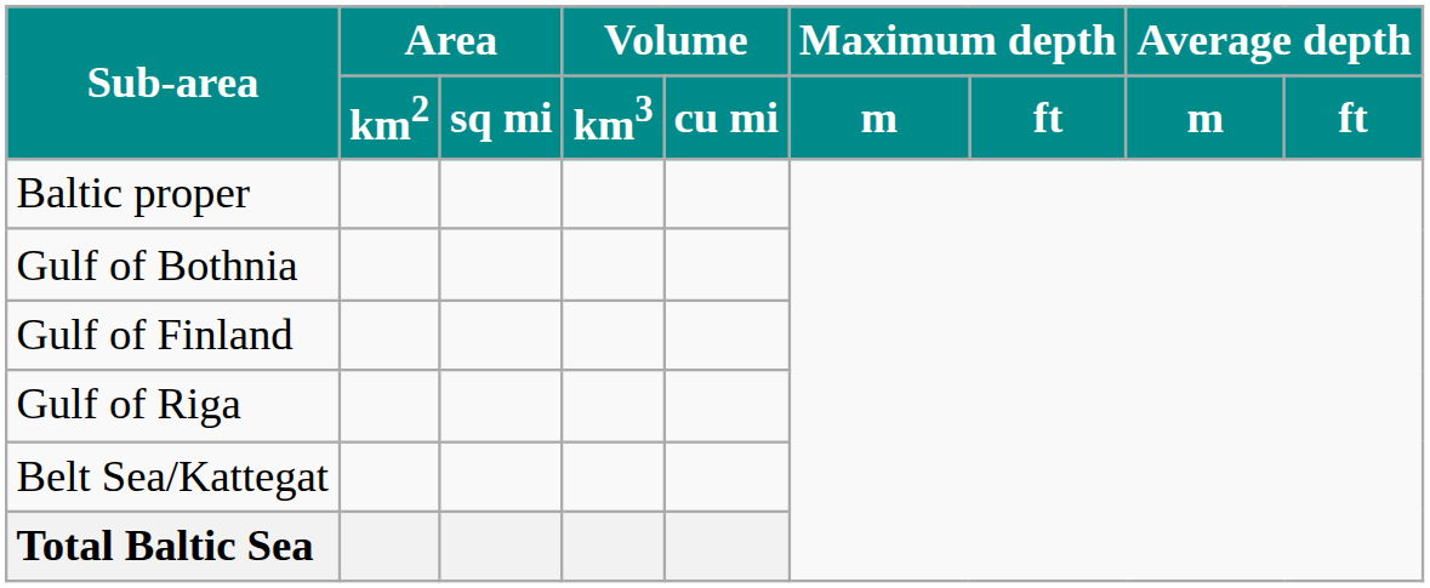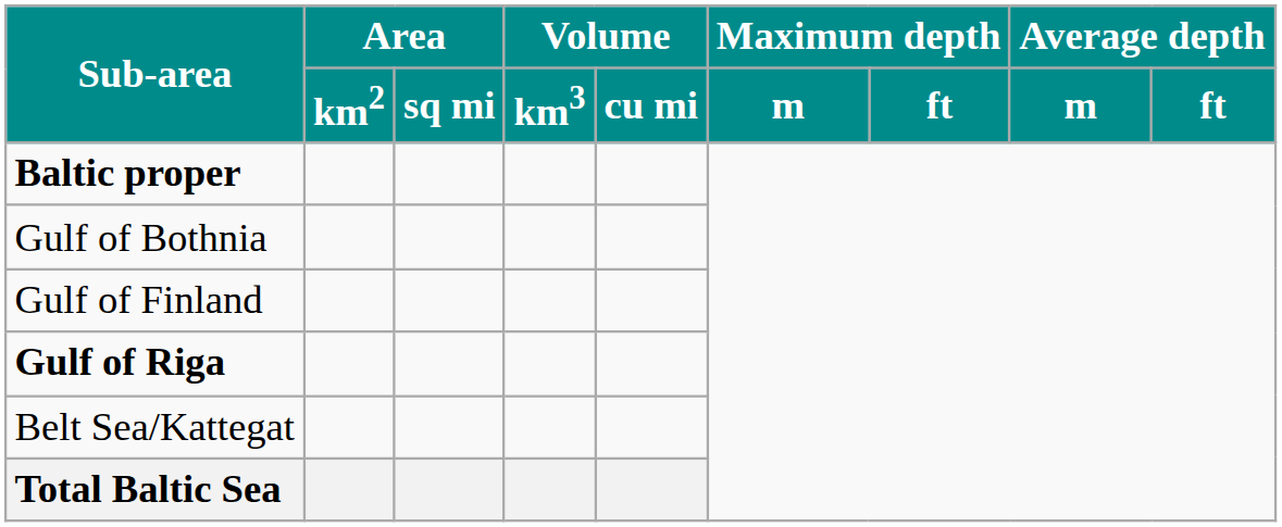Baltic proper | Sub-area: normal -> bold
Gulf of Riga | Sub-area: normal -> bold
